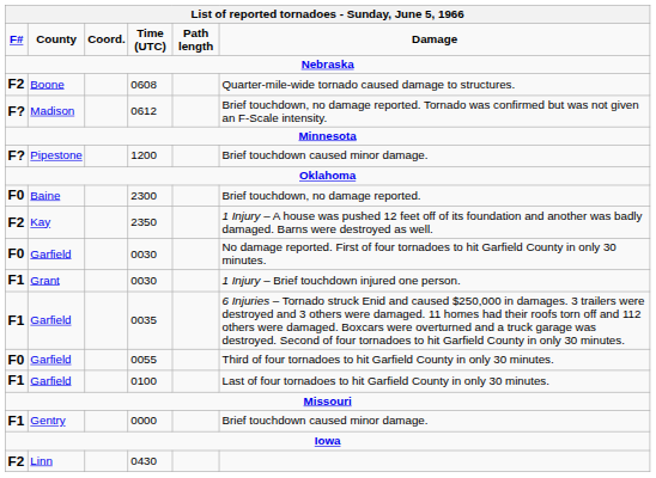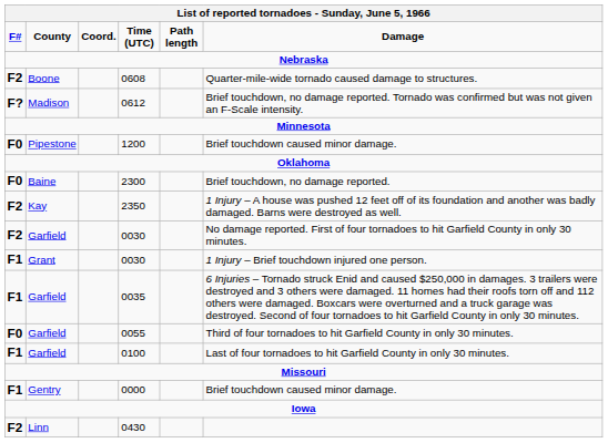1200 | F#: F? -> F0
Garfield / 0030 | F#: F0 -> F2
